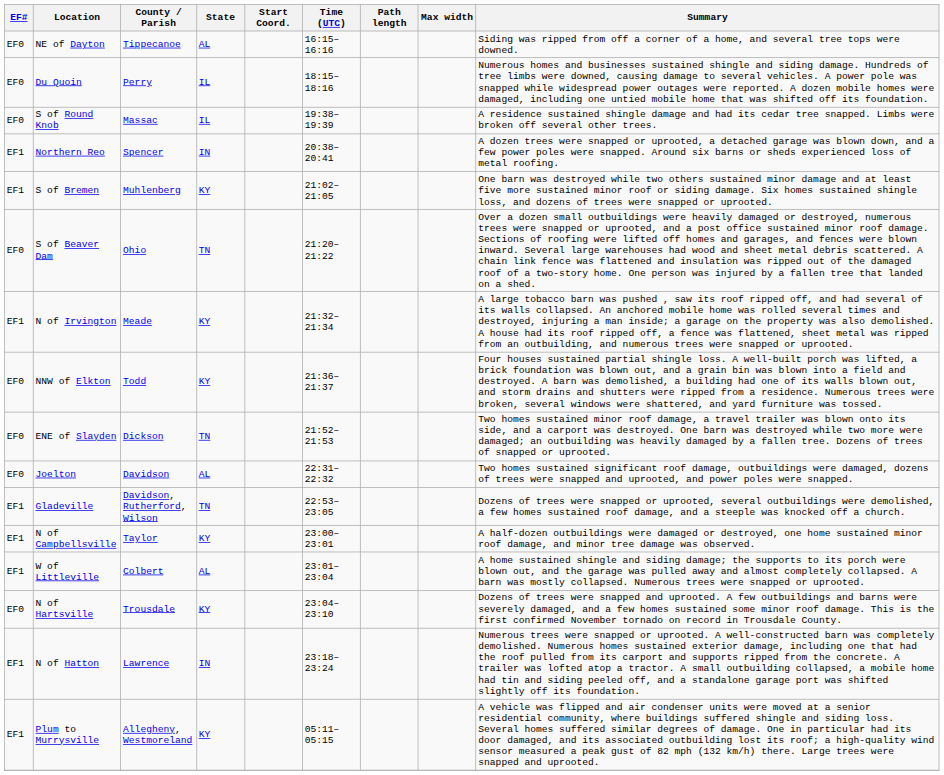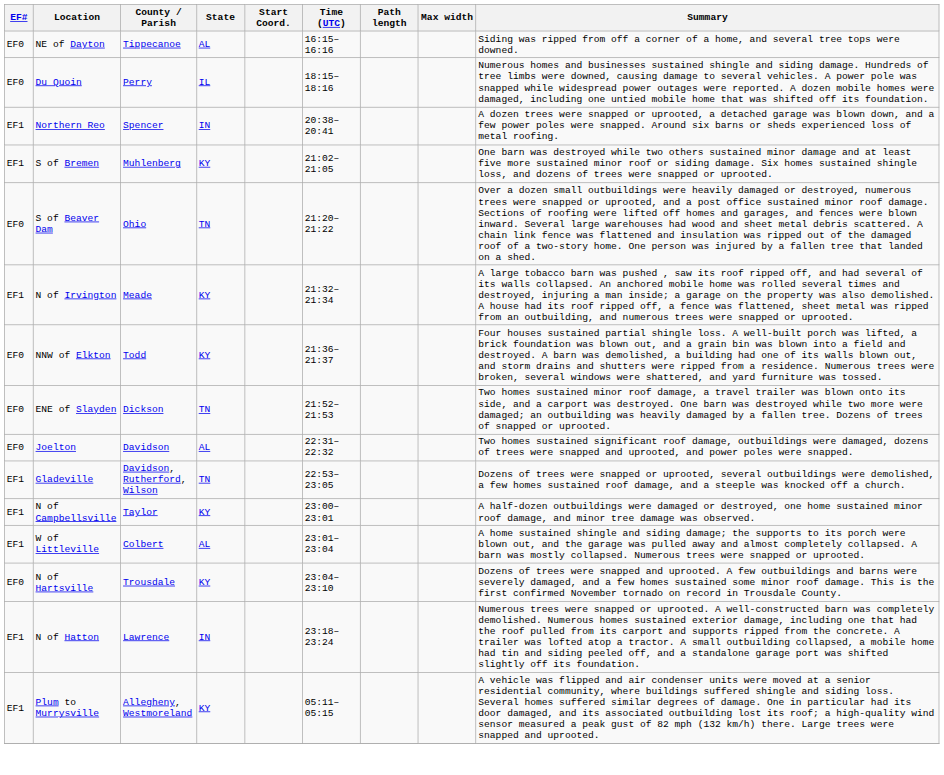- row: EF0 | S of Round Knob | Massac | IL | 19:38–19:39 | A residence sustained shingle damage and had its cedar tree snapped. Limbs were broken off several other trees.
